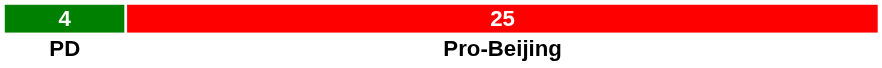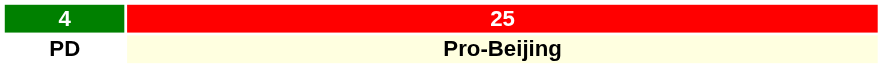PD | 25: no background -> lightyellow background
